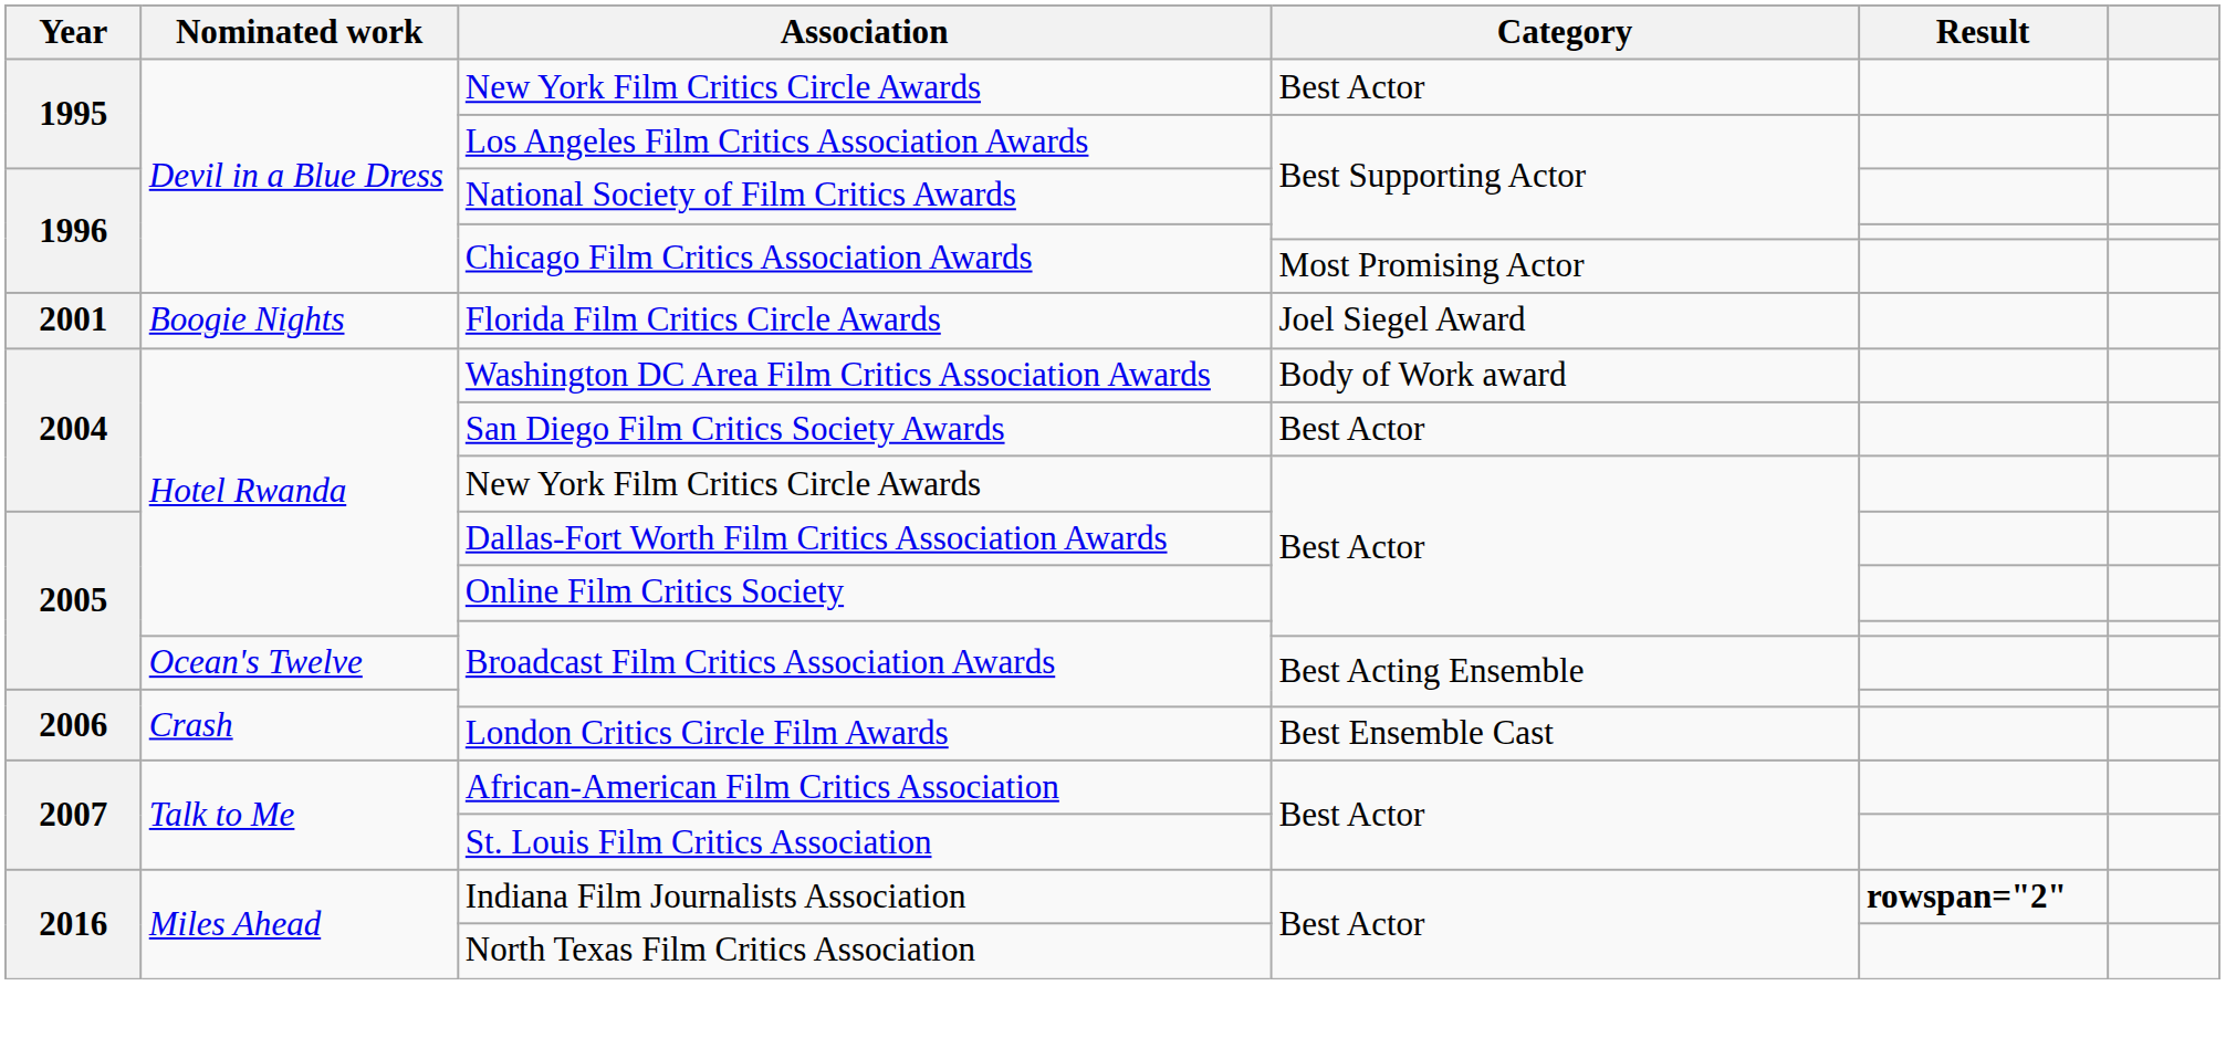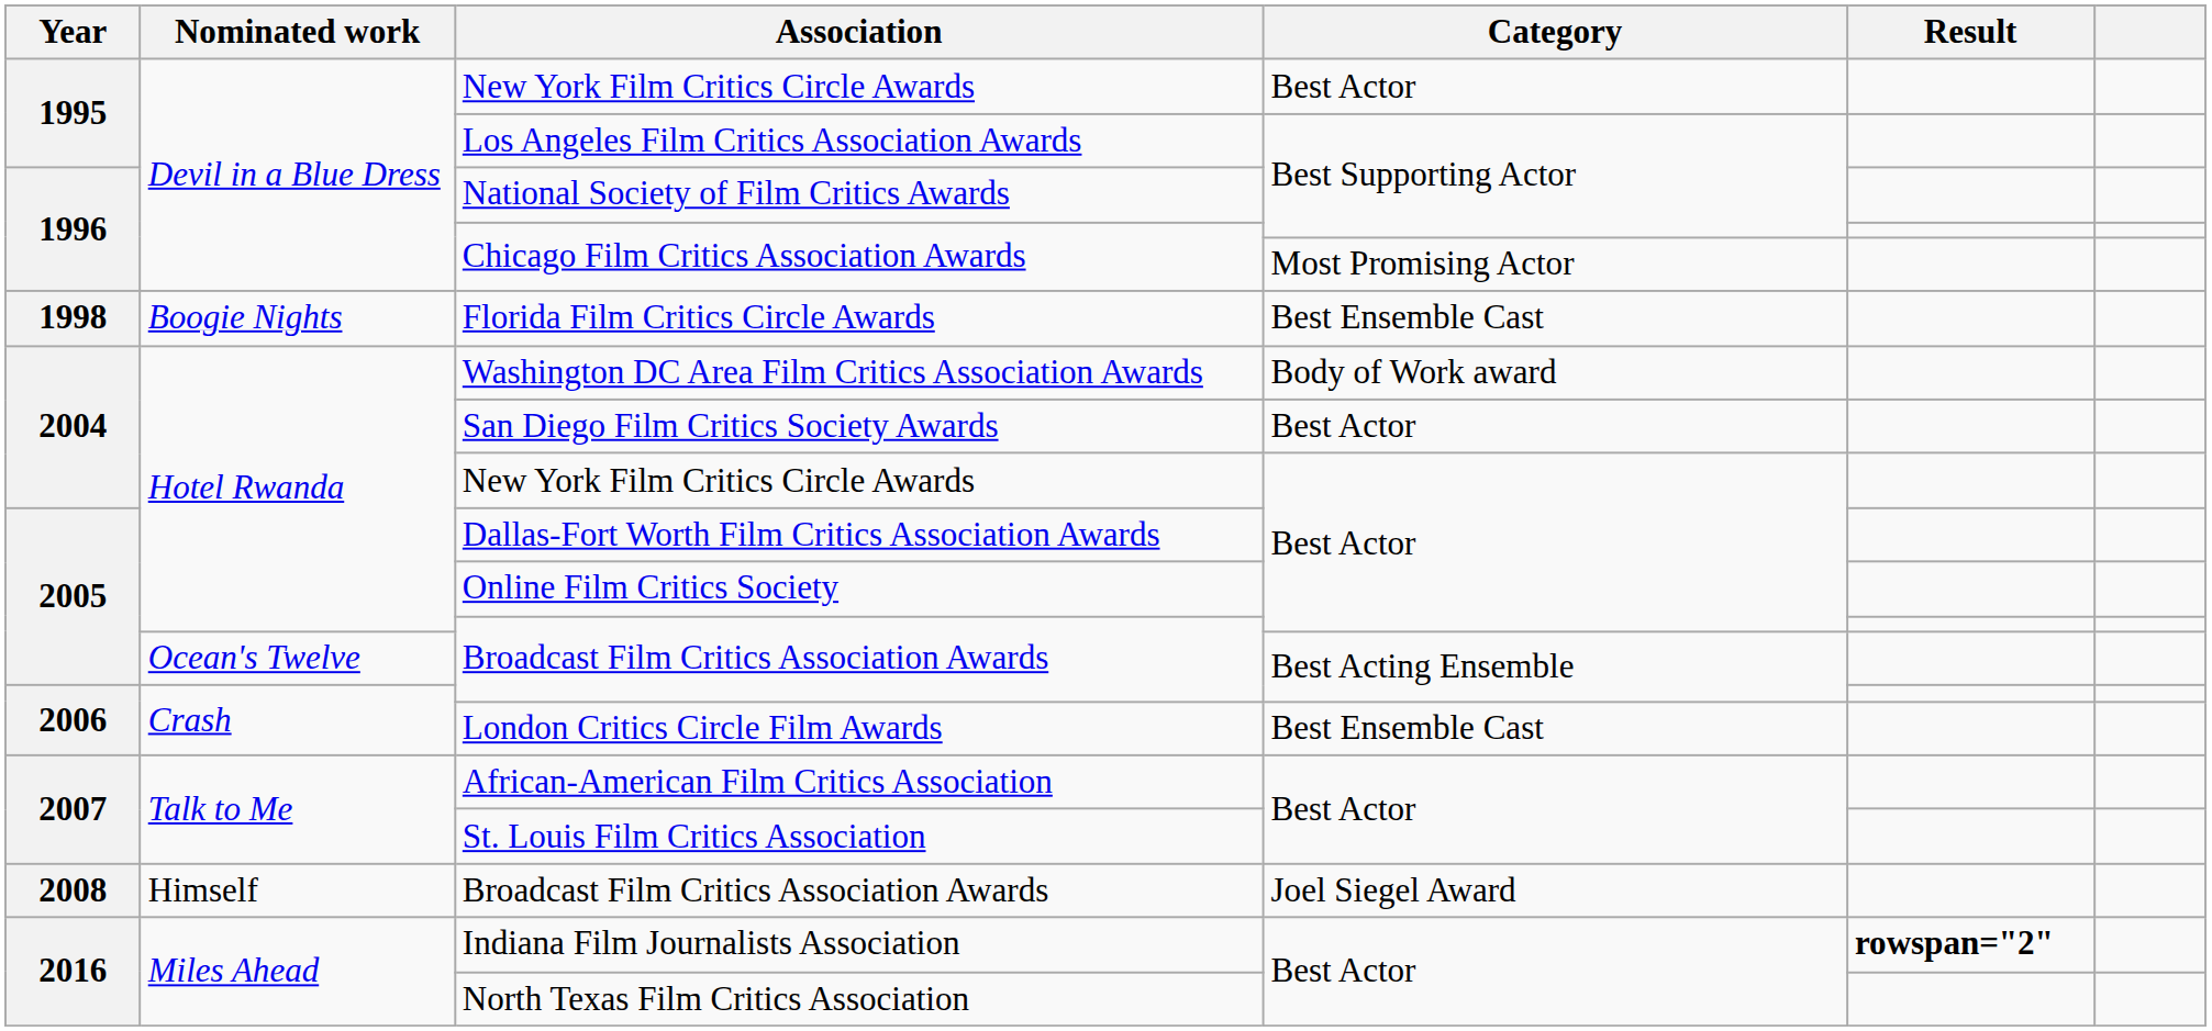Florida Film Critics Circle Awards | Year: 2001 -> 1998
Florida Film Critics Circle Awards | Category: Joel Siegel Award -> Best Ensemble Cast
+ row: 2008 | Himself | Broadcast Film Critics Association Awards | Joel Siegel Award
